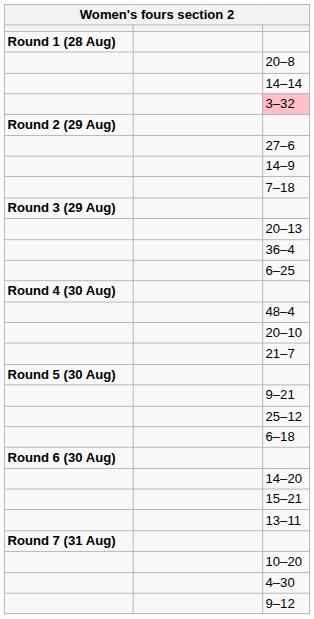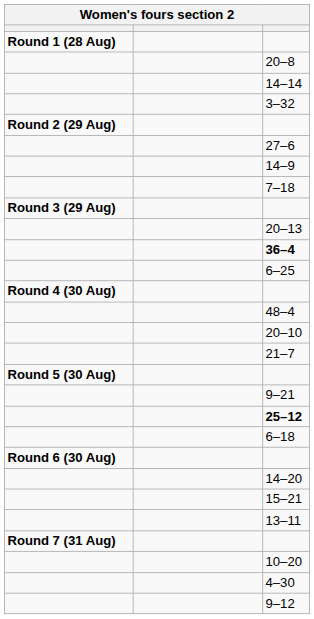3–32 | column 3: pink background -> no background
36–4 | column 3: normal -> bold
25–12 | column 3: normal -> bold
